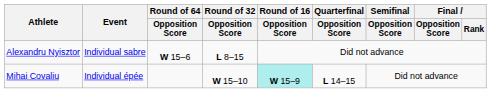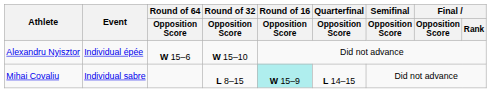Alexandru Nyisztor | Event: Individual sabre -> Individual épée
Alexandru Nyisztor | Round of 32 / Opposition Score: L 8–15 -> W 15–10
Mihai Covaliu | Event: Individual épée -> Individual sabre
Mihai Covaliu | Round of 32 / Opposition Score: W 15–10 -> L 8–15
